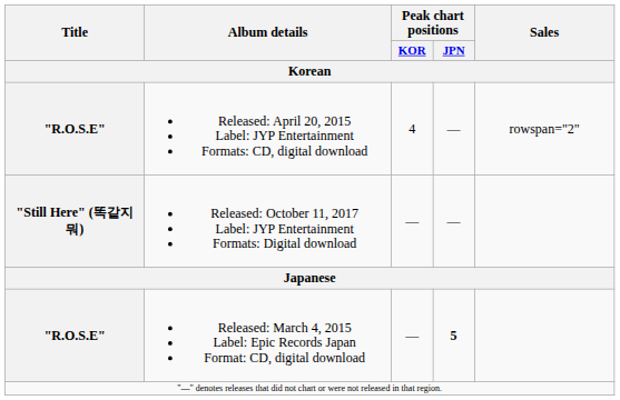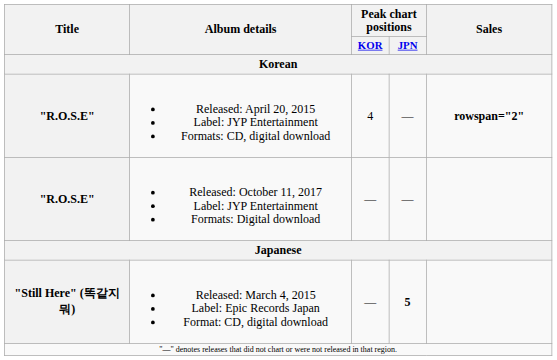row 4 | Sales: normal -> bold
row 5 | Title: "Still Here" (똑같지 뭐) -> "R.O.S.E"
row 7 | Title: "R.O.S.E" -> "Still Here" (똑같지 뭐)
